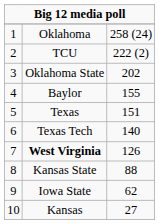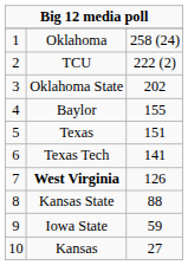Texas Tech | column 3: 140 -> 141
Iowa State | column 3: 62 -> 59
